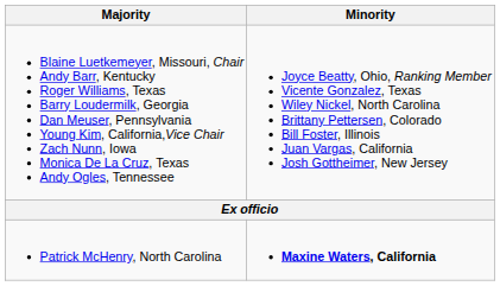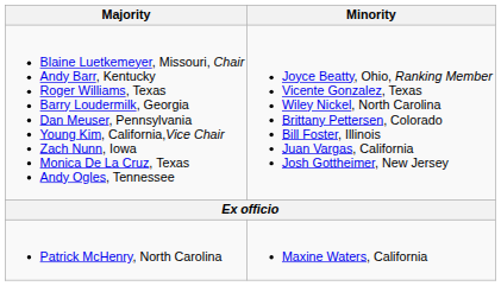Patrick McHenry, North Carolina | Minority: bold -> normal
